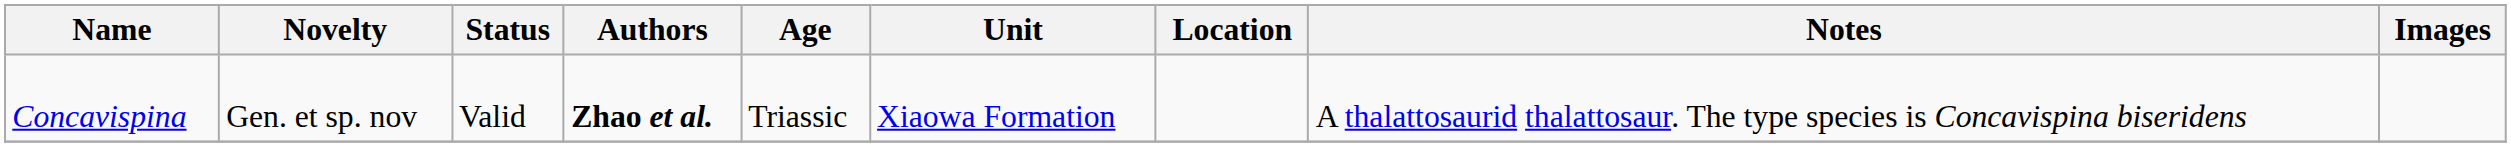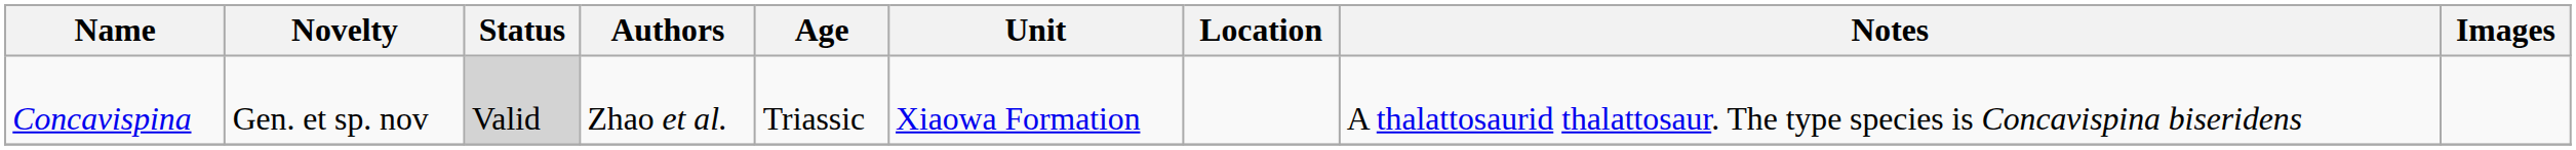Concavispina | Status: no background -> lightgrey background
Concavispina | Authors: bold -> normal
